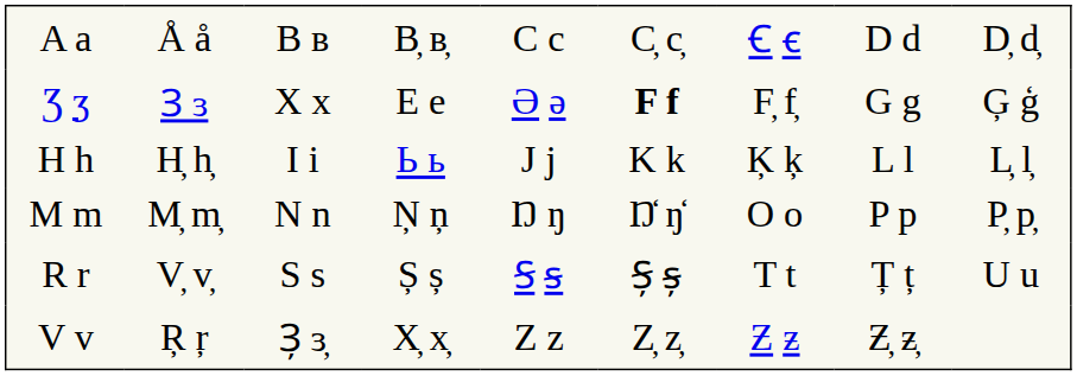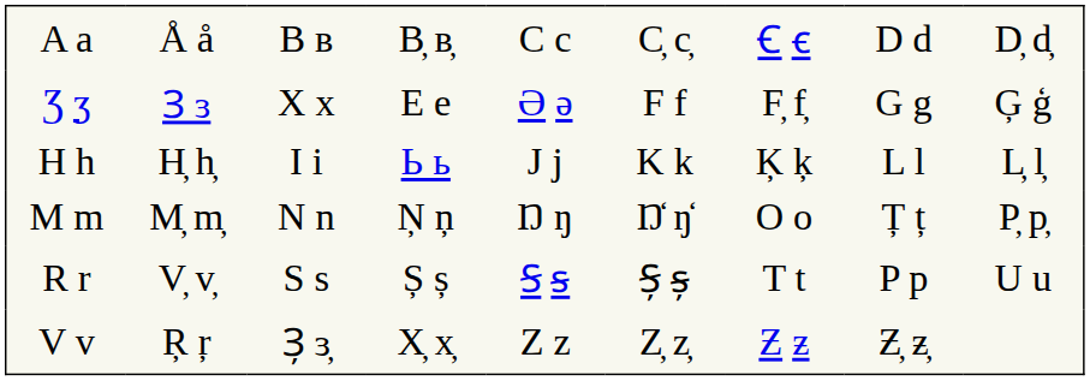Ʒ ʒ | column 6: bold -> normal
M m | column 8: P p -> Ț ț
R r | column 8: Ț ț -> P p
